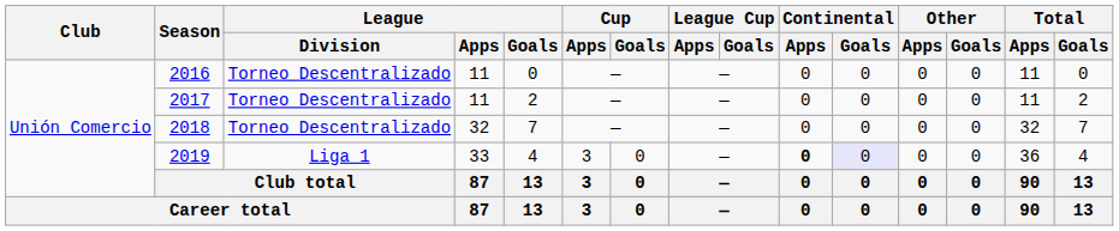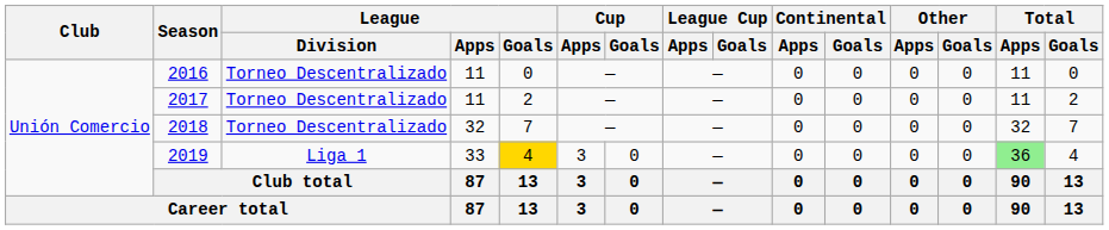2019 | League / Goals: no background -> gold background
2019 | Continental / Apps: bold -> normal
2019 | Continental / Goals: lavender background -> no background
2019 | Total / Apps: no background -> lightgreen background
